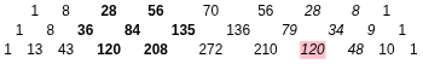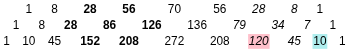row 2 | column 6: 36 -> 28
row 2 | column 8: 84 -> 86
row 2 | column 10: 135 -> 126
row 2 | column 18: 9 -> 7
row 3 | column 3: 13 -> 10
row 3 | column 5: 43 -> 45
row 3 | column 7: 120 -> 152
row 3 | column 13: 210 -> 208
row 3 | column 17: 48 -> 45
row 3 | column 19: no background -> paleturquoise background
